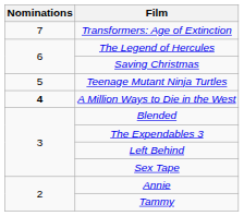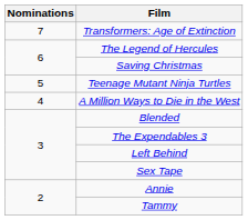A Million Ways to Die in the West | Nominations: bold -> normal
